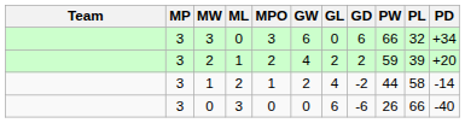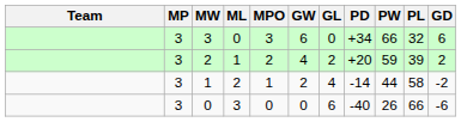columns swapped: GD <-> PD
